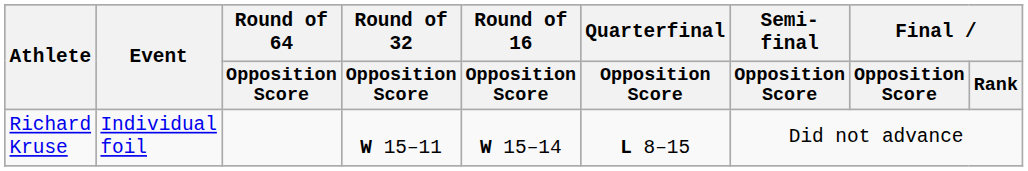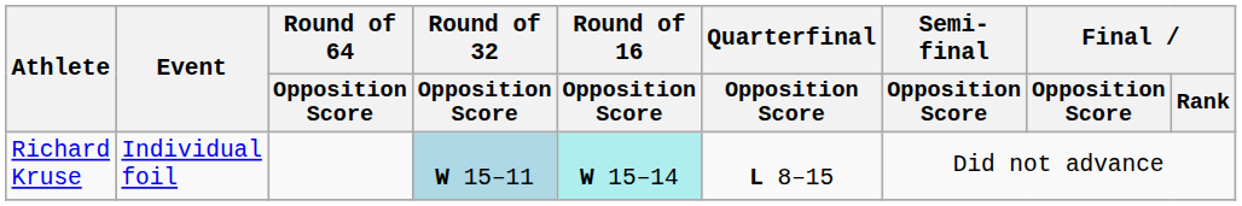Richard Kruse | Round of 32 / Opposition Score: no background -> lightblue background
Richard Kruse | Round of 16 / Opposition Score: no background -> paleturquoise background
